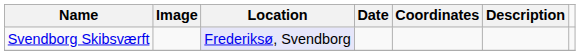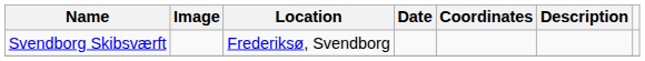Svendborg Skibsværft | Location: lavender background -> no background
